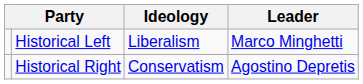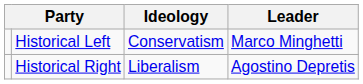Historical Left | Ideology: Liberalism -> Conservatism
Historical Right | Ideology: Conservatism -> Liberalism
